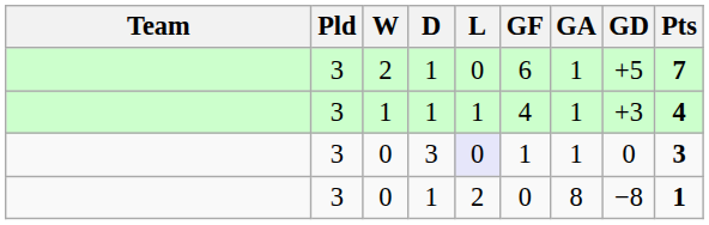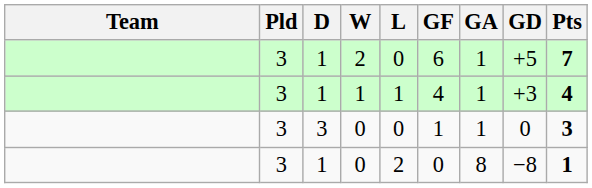columns swapped: W <-> D
row 4 | L: lavender background -> no background
